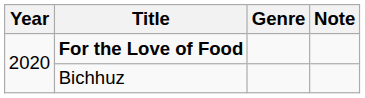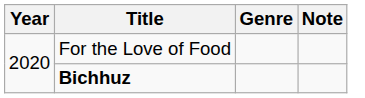For the Love of Food | Title: bold -> normal
Bichhuz | Title: normal -> bold
